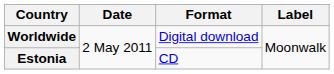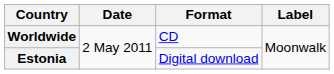Worldwide | Format: Digital download -> CD
Estonia | Format: CD -> Digital download
